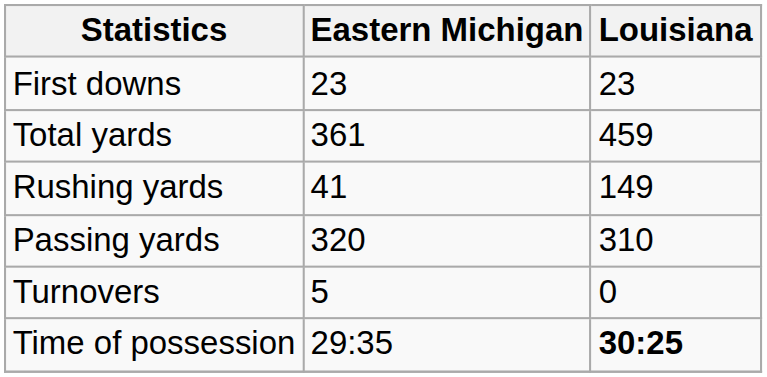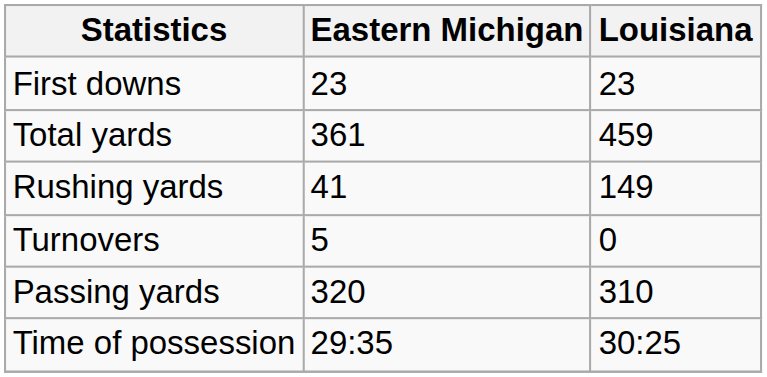rows swapped: Passing yards <-> Turnovers
Time of possession | Louisiana: bold -> normal
